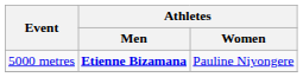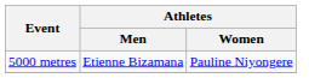5000 metres | Athletes / Men: bold -> normal
